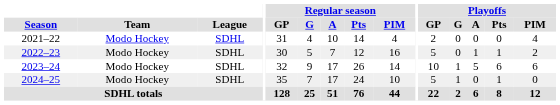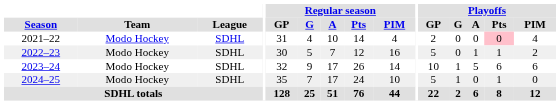2021–22 | Playoffs / Pts: no background -> pink background
